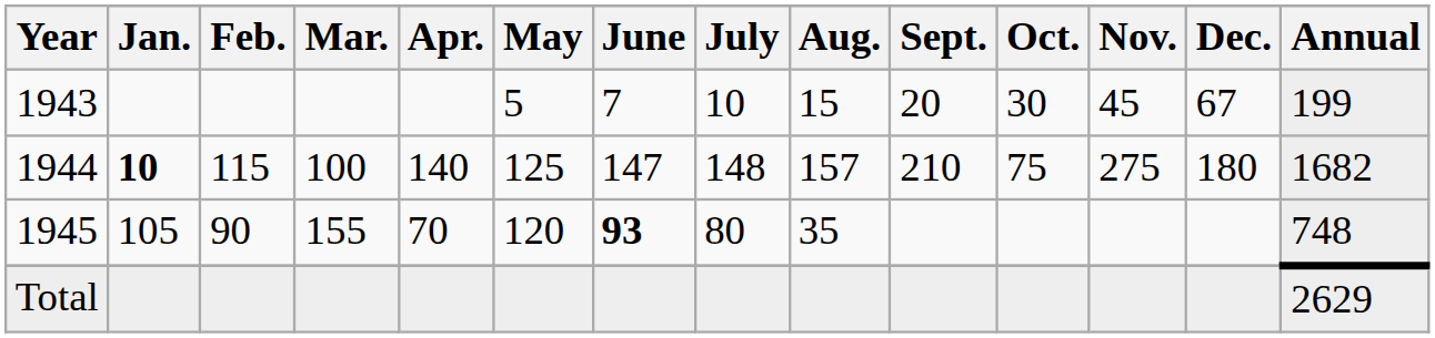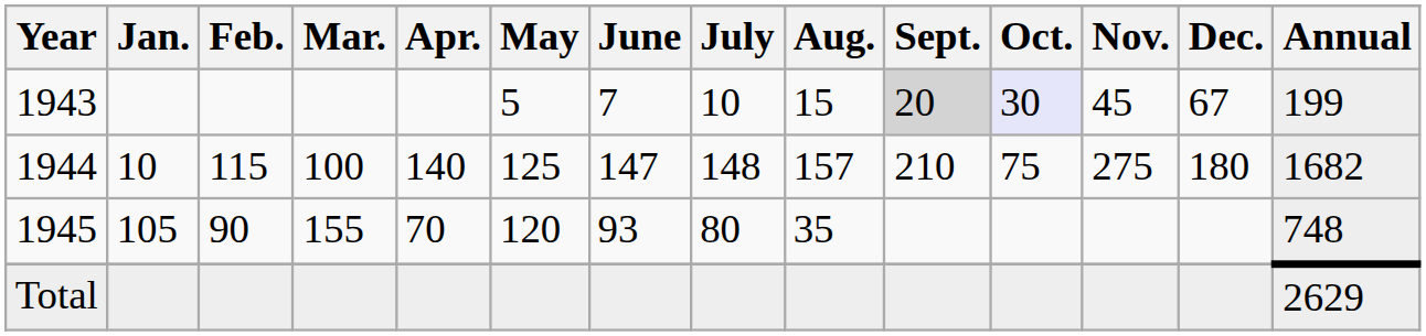1943 | Sept.: no background -> lightgrey background
1943 | Oct.: no background -> lavender background
1944 | Jan.: bold -> normal
1945 | June: bold -> normal
